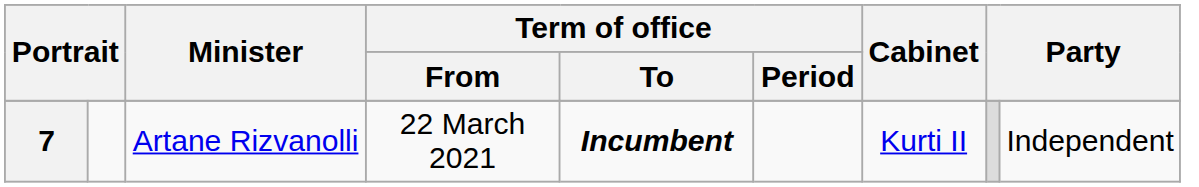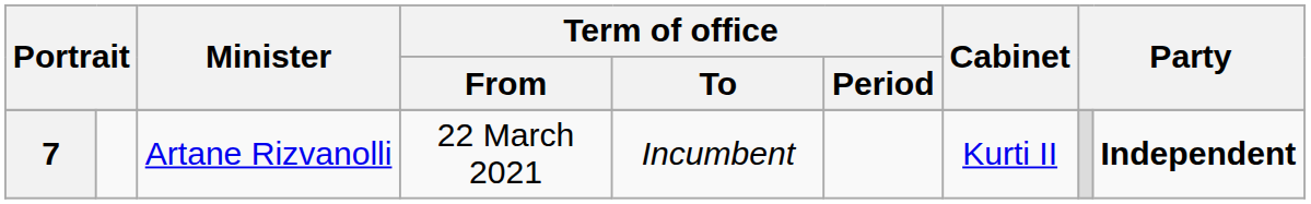7 | Term of office / To: bold -> normal
7 | column 9: normal -> bold
